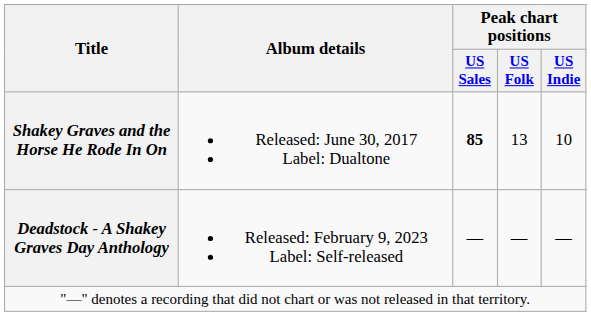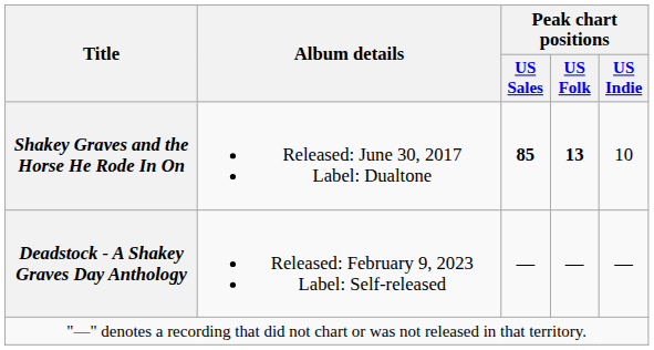Shakey Graves and the Horse He Rode In On | Peak chart positions / US Folk: normal -> bold
